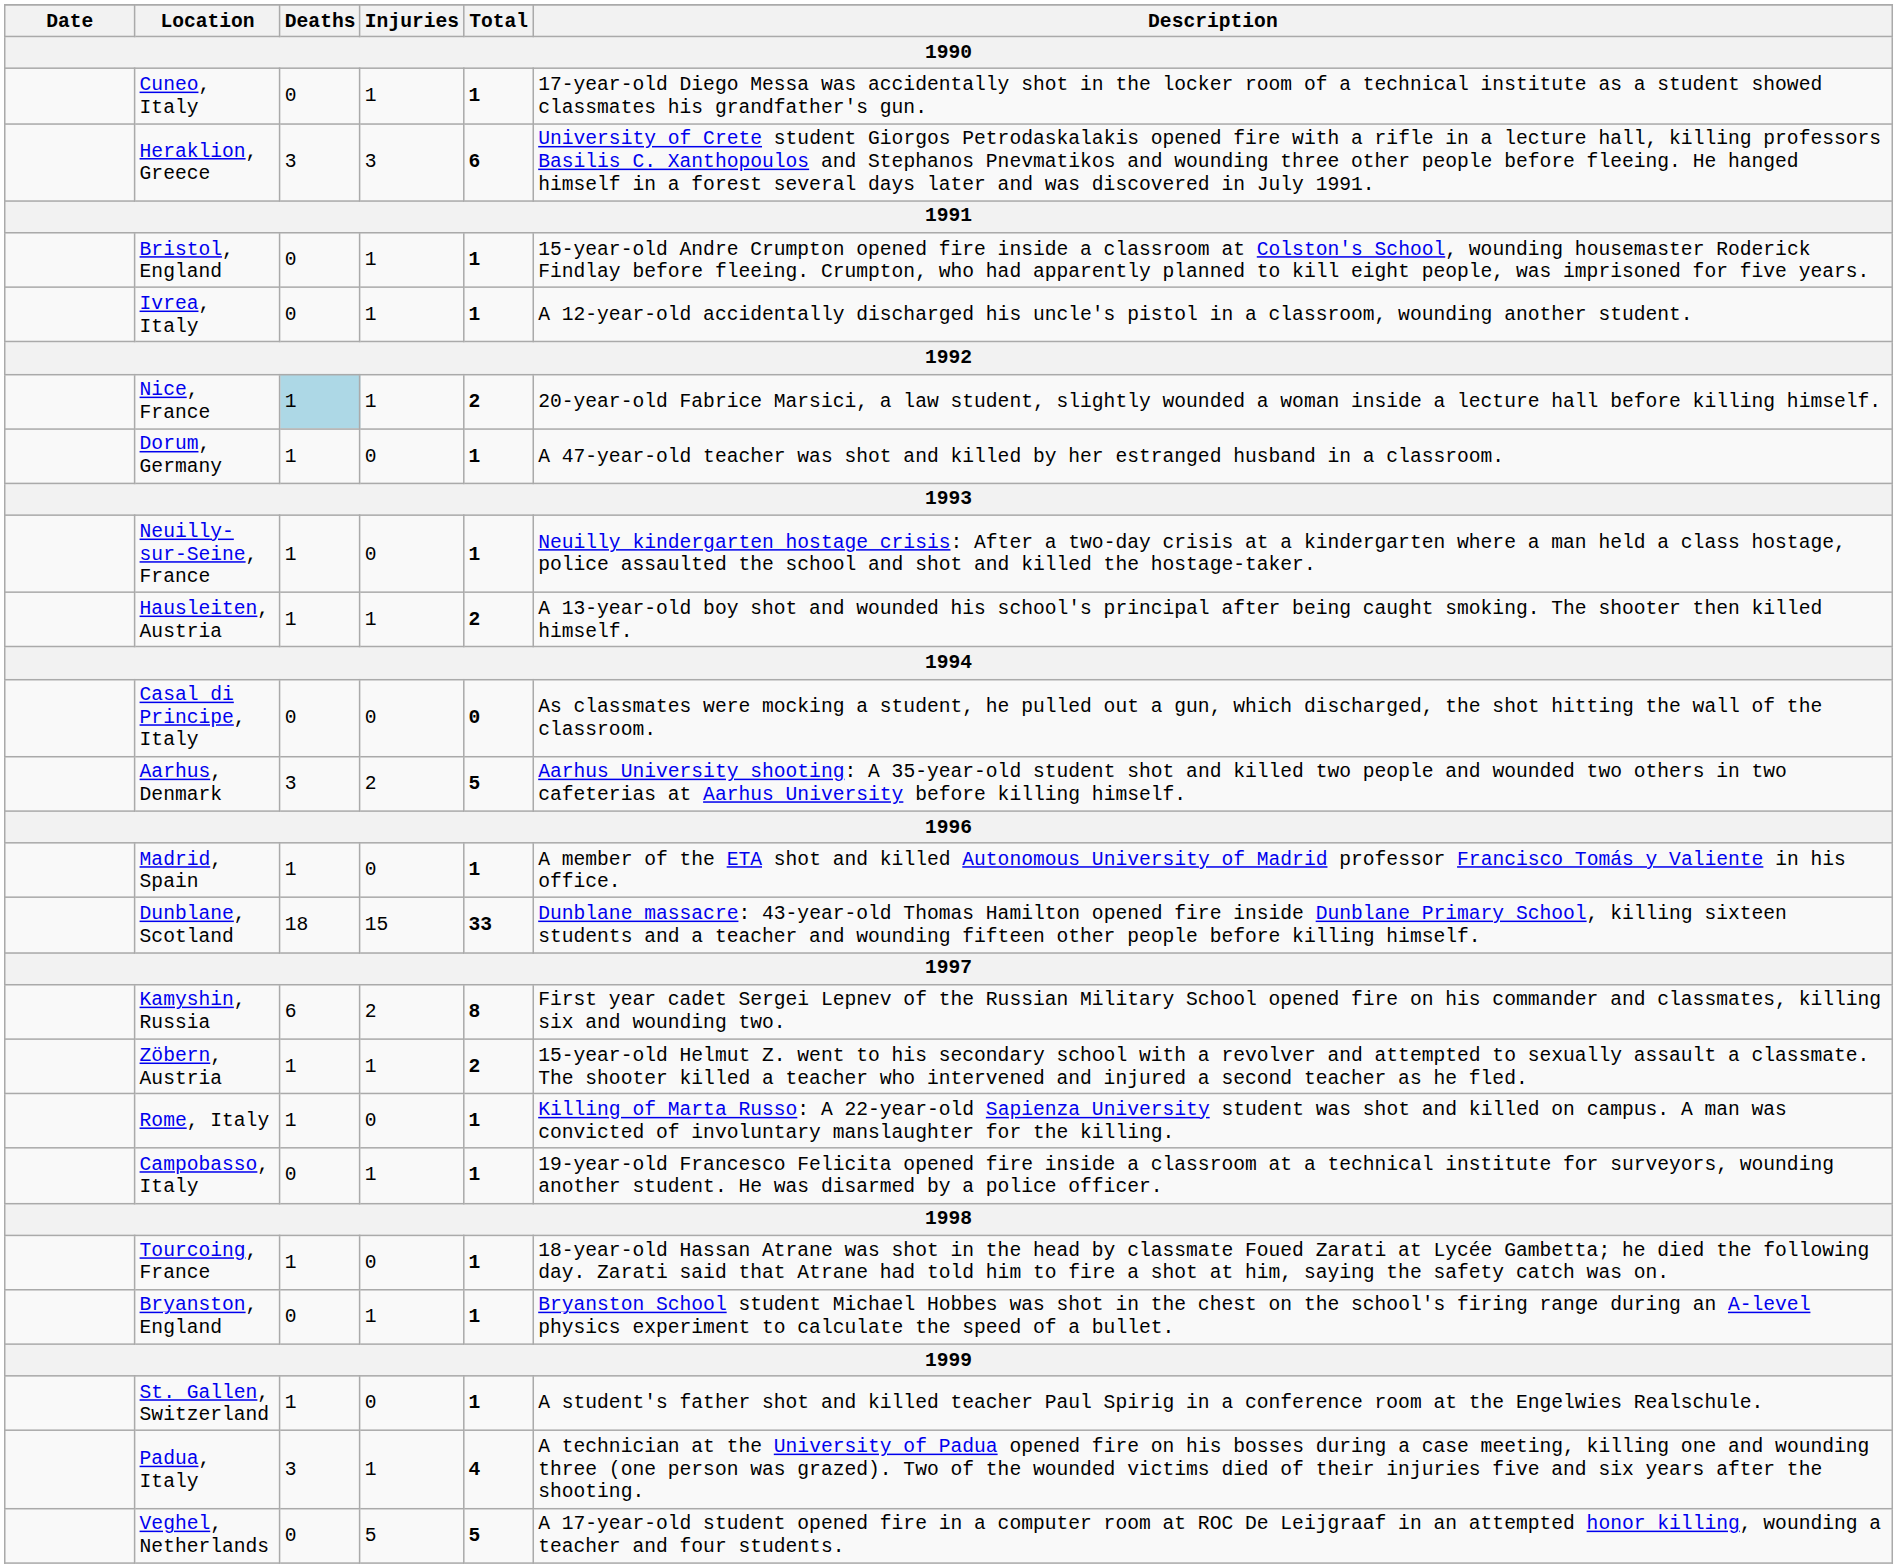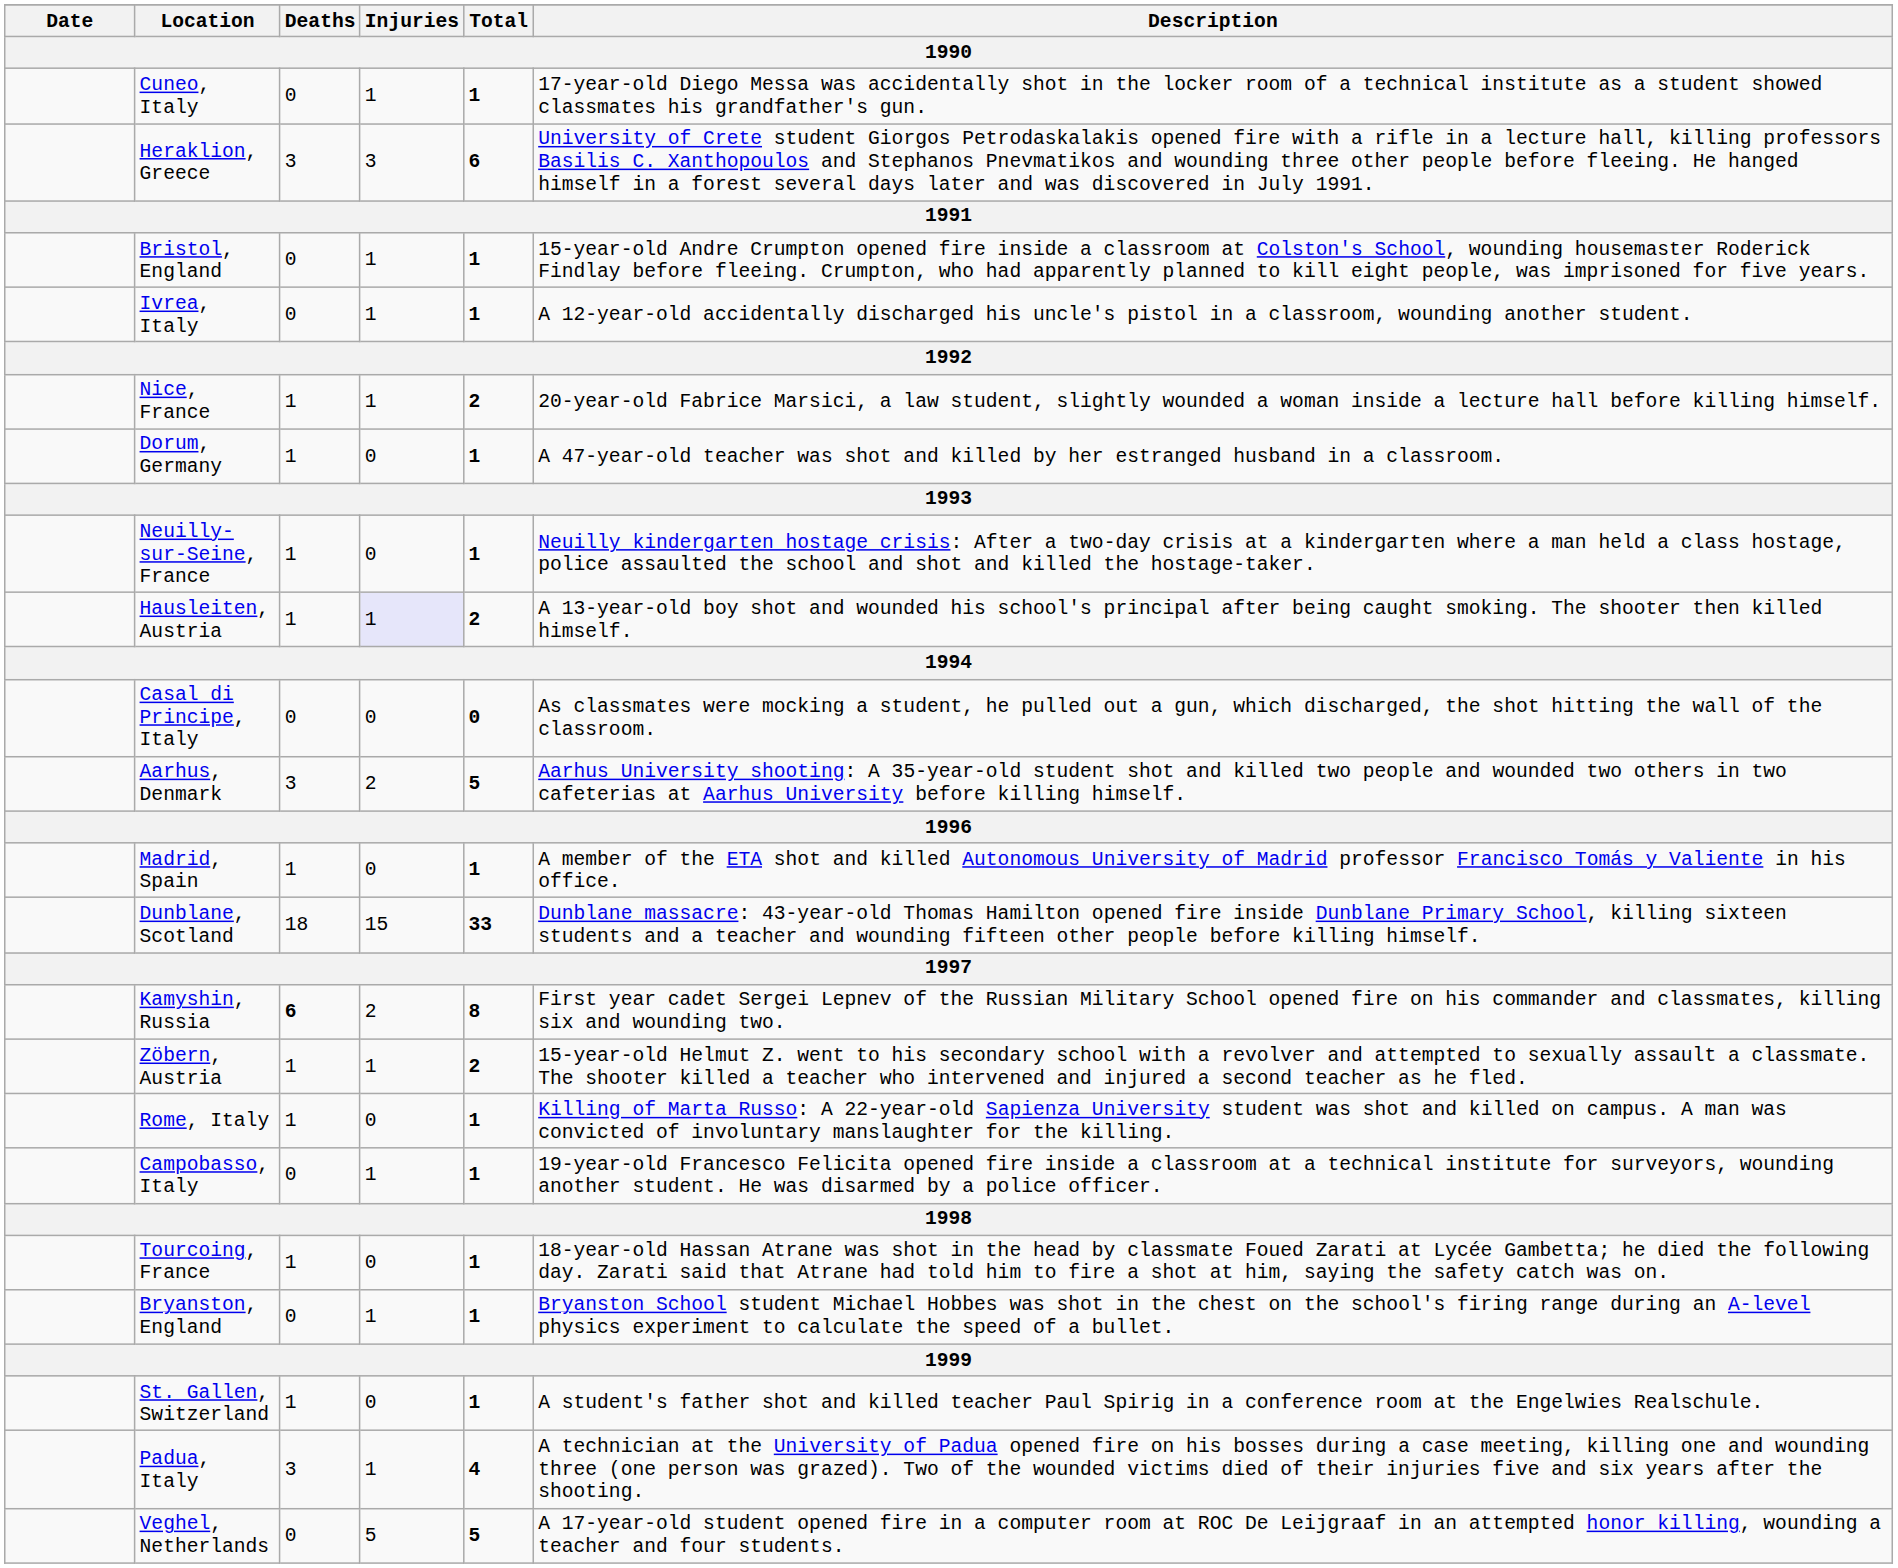Nice, France | Deaths: lightblue background -> no background
Hausleiten, Austria | Injuries: no background -> lavender background
Kamyshin, Russia | Deaths: normal -> bold
